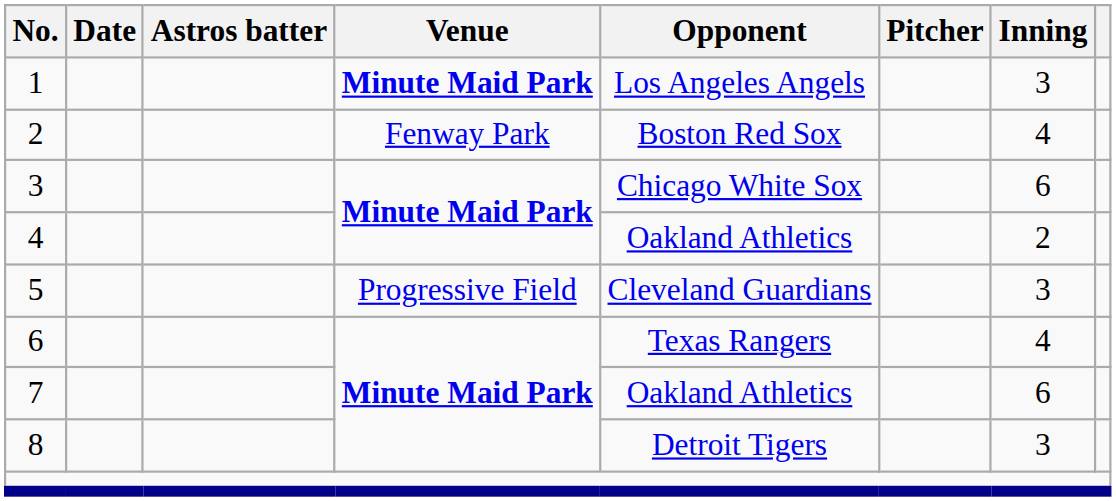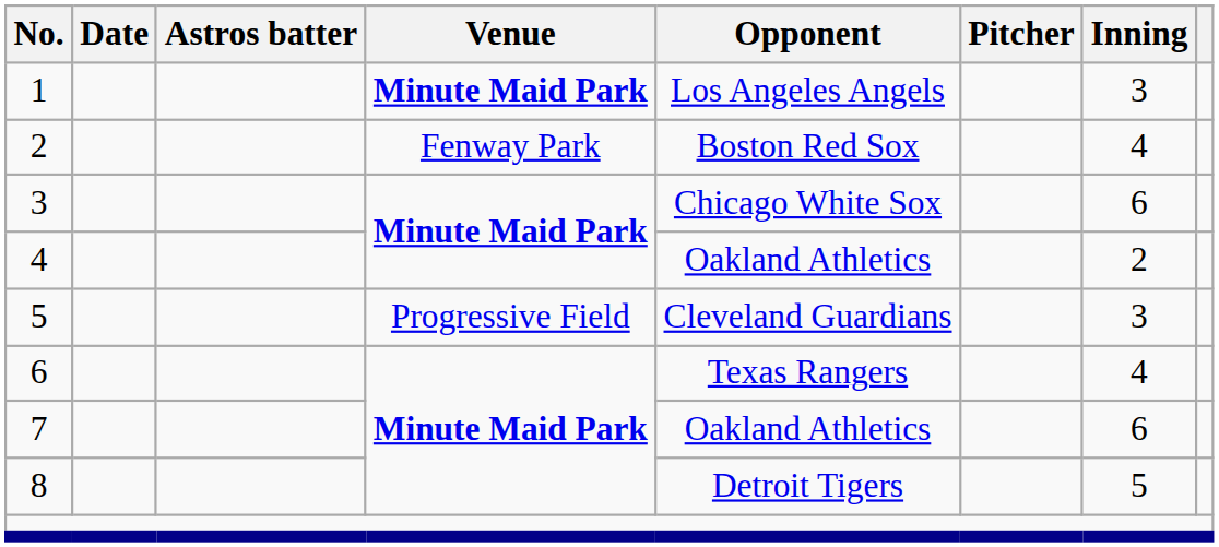8 | Inning: 3 -> 5
